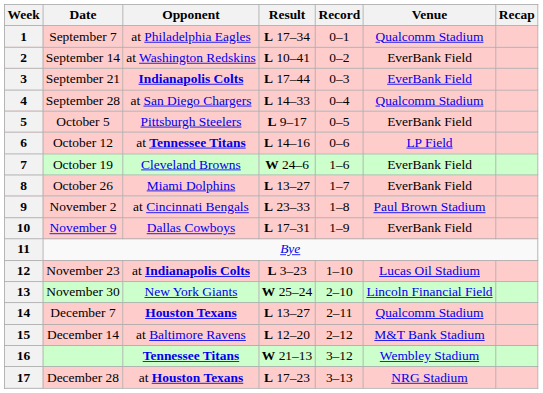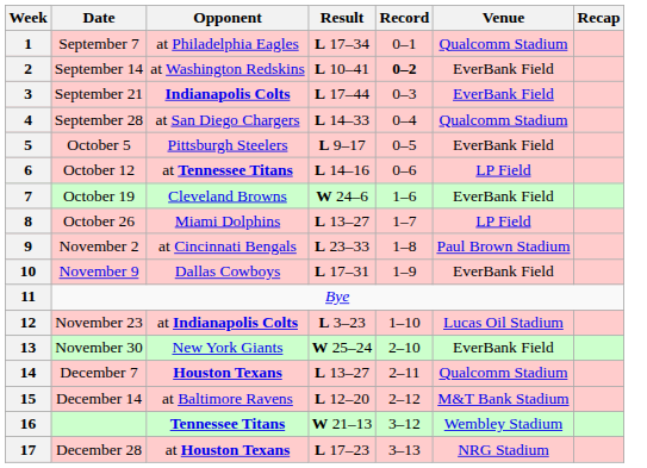2 | Record: normal -> bold
8 | Venue: EverBank Field -> LP Field
13 | Venue: Lincoln Financial Field -> EverBank Field
